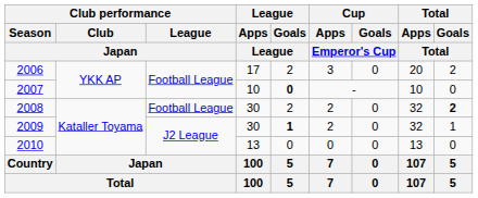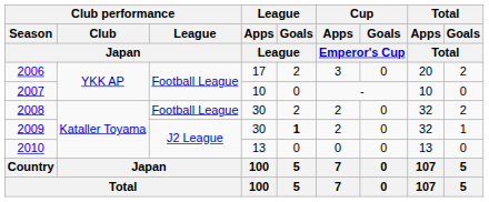2007 | League / Goals / League: bold -> normal
2008 | Total / Goals / Total: bold -> normal
